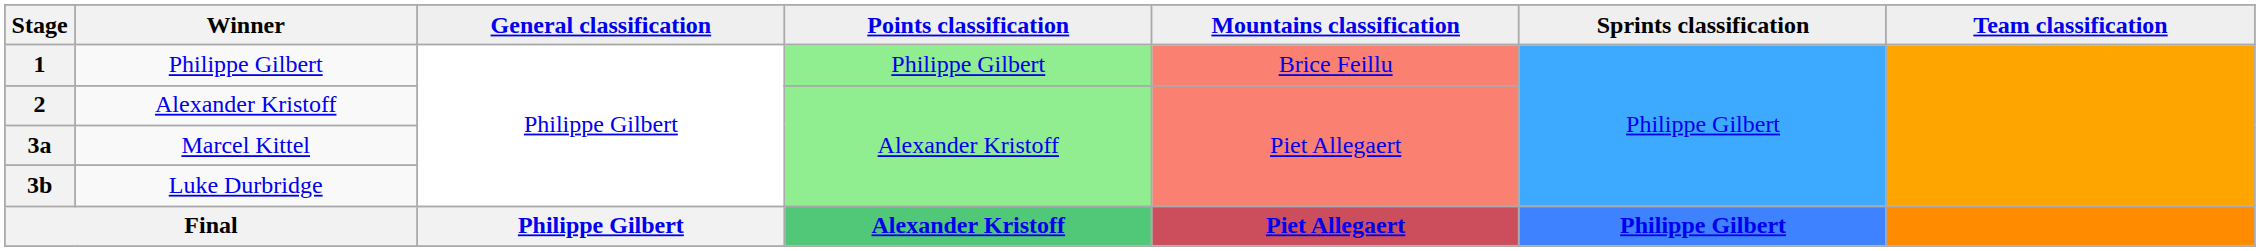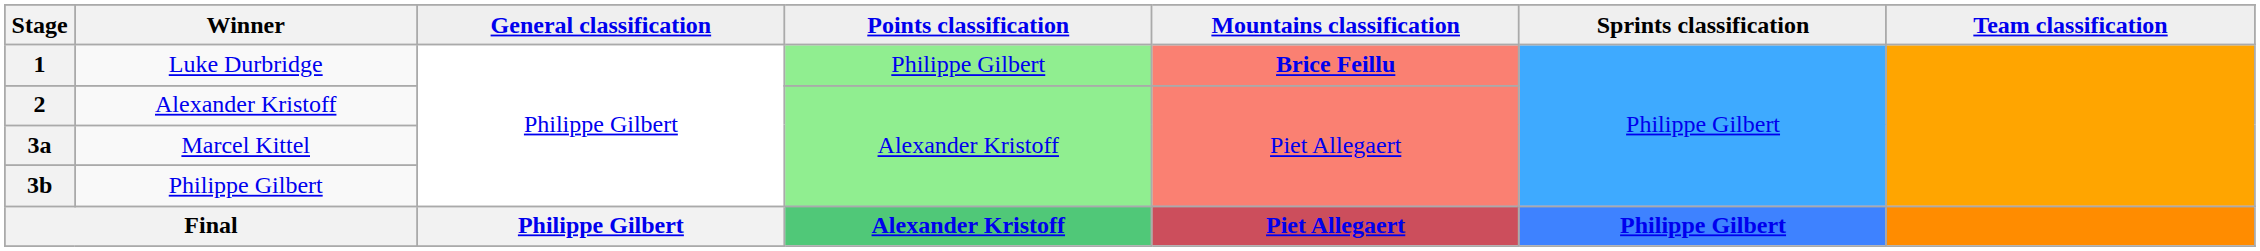1 | Winner: Philippe Gilbert -> Luke Durbridge
1 | Mountains classification: normal -> bold
3b | Winner: Luke Durbridge -> Philippe Gilbert
